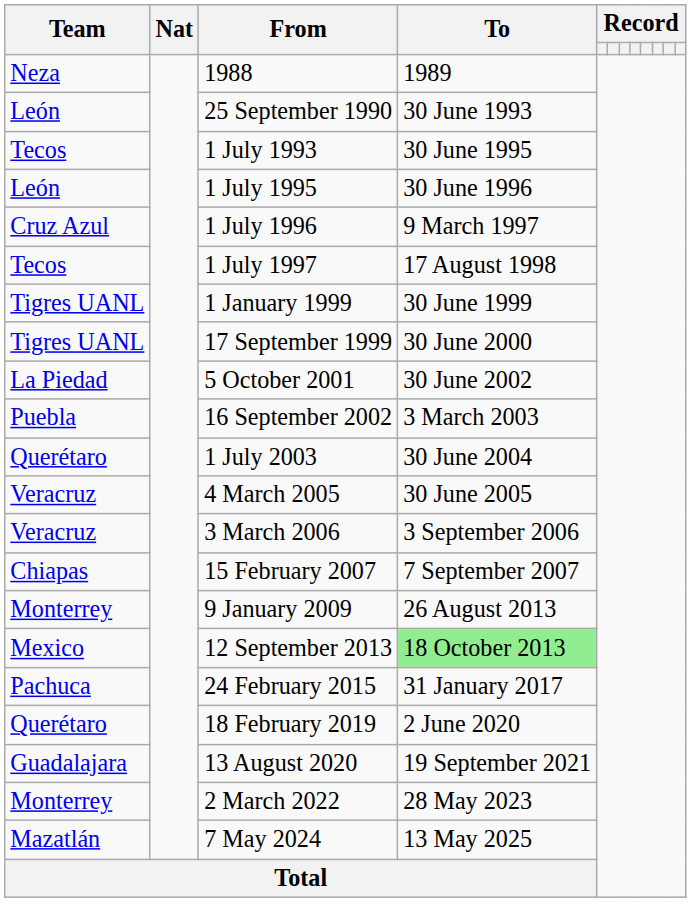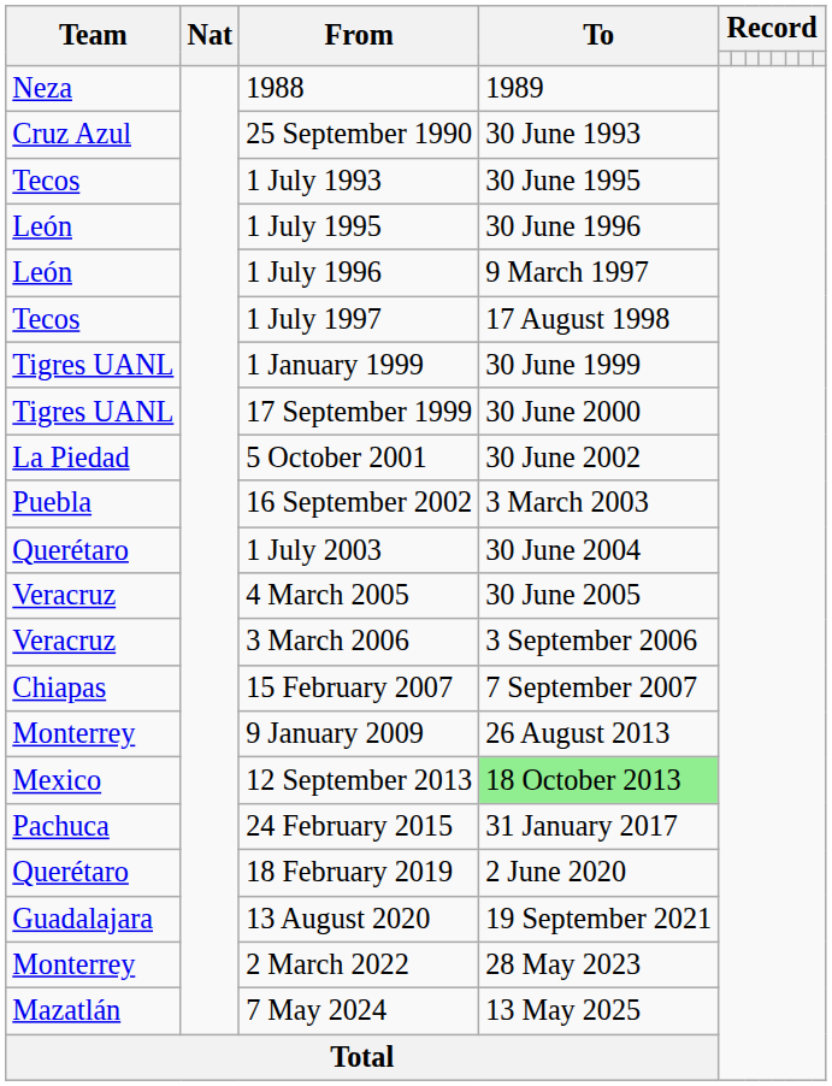25 September 1990 | Team: León -> Cruz Azul
1 July 1996 | Team: Cruz Azul -> León
